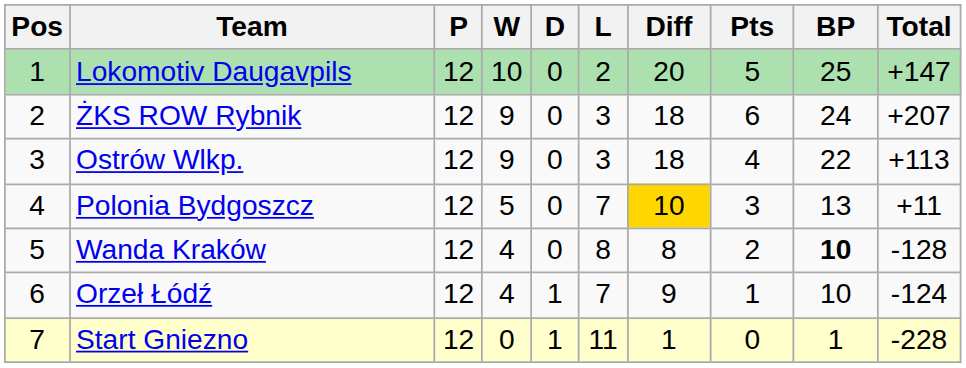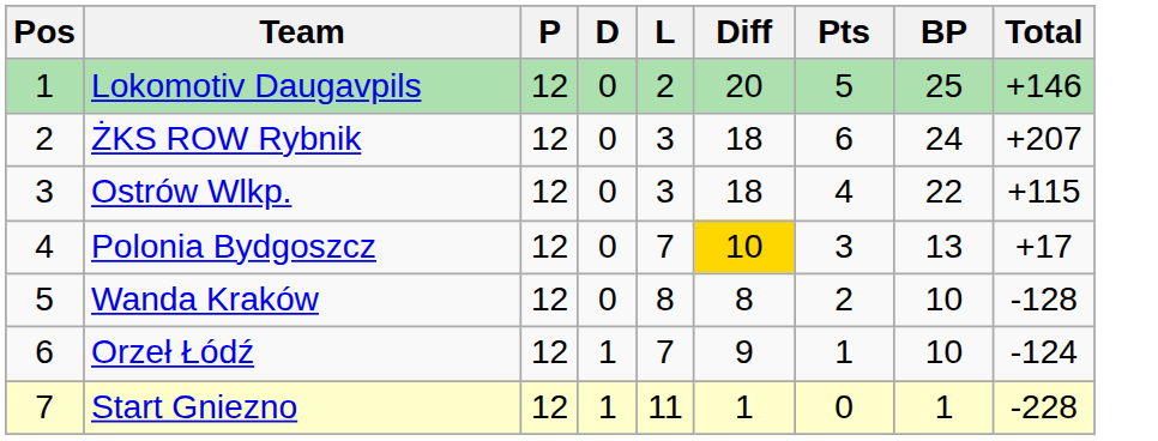- column: W | 10 | 9 | 9 | 5 | 4 | 4 | 0
Lokomotiv Daugavpils | Total: +147 -> +146
Ostrów Wlkp. | Total: +113 -> +115
Polonia Bydgoszcz | Total: +11 -> +17
Wanda Kraków | BP: bold -> normal
